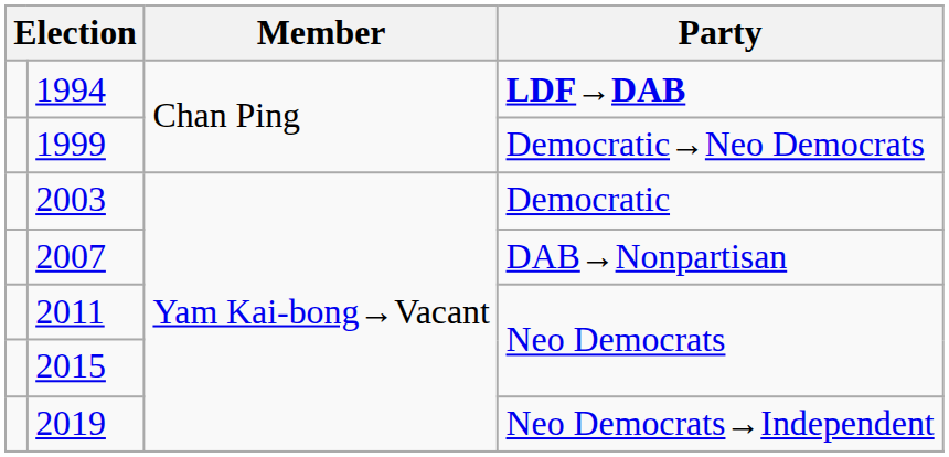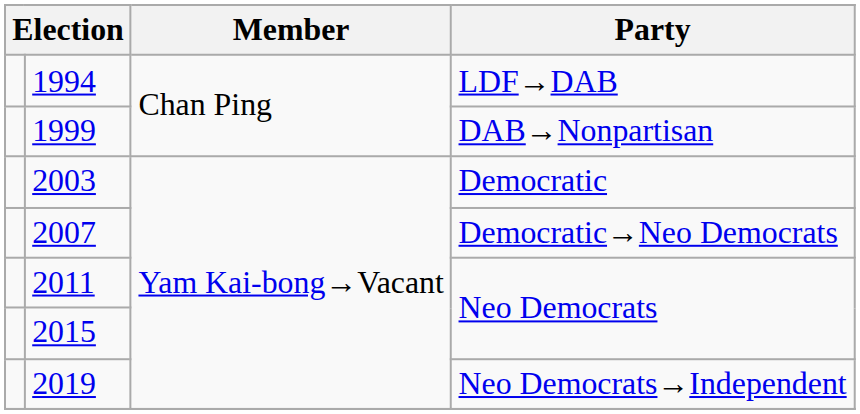1994 | Party: bold -> normal
1999 | Party: Democratic→Neo Democrats -> DAB→Nonpartisan
2007 | Party: DAB→Nonpartisan -> Democratic→Neo Democrats
